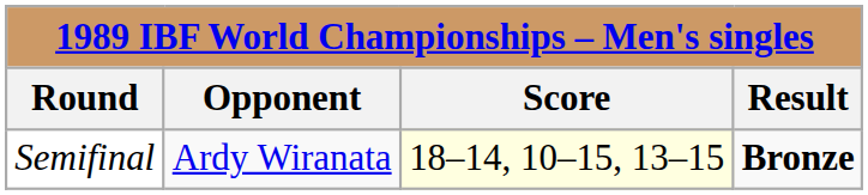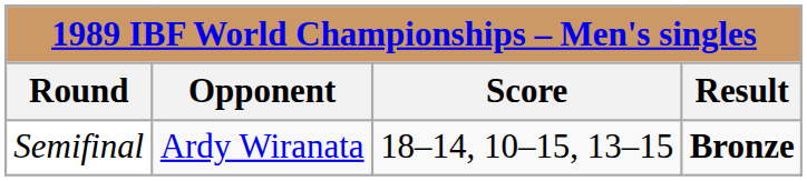Semifinal | Score: lightyellow background -> no background
